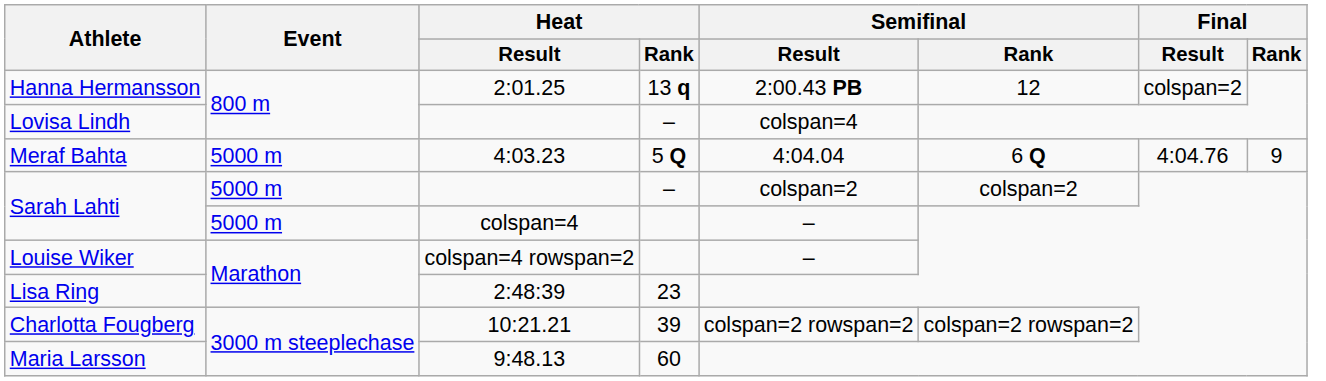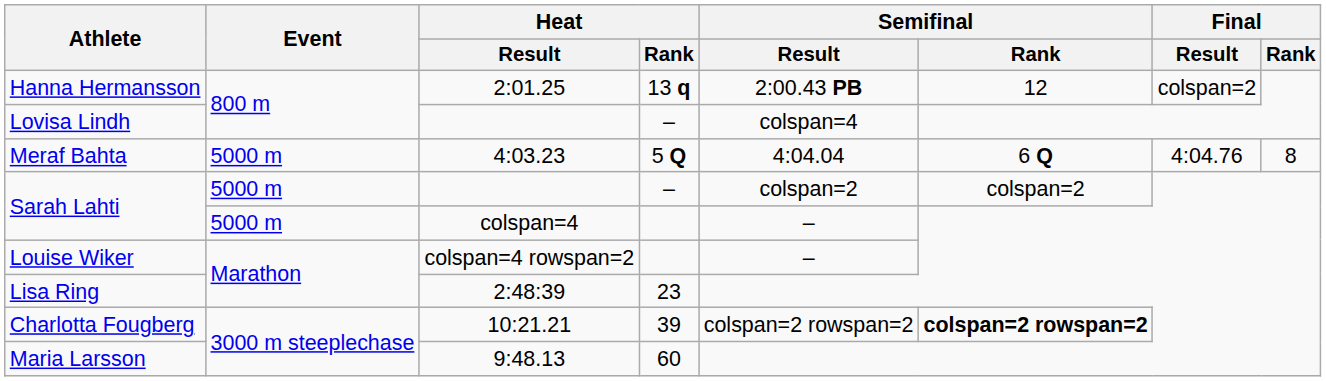Meraf Bahta | Final / Rank: 9 -> 8
Charlotta Fougberg | Semifinal / Rank: normal -> bold
